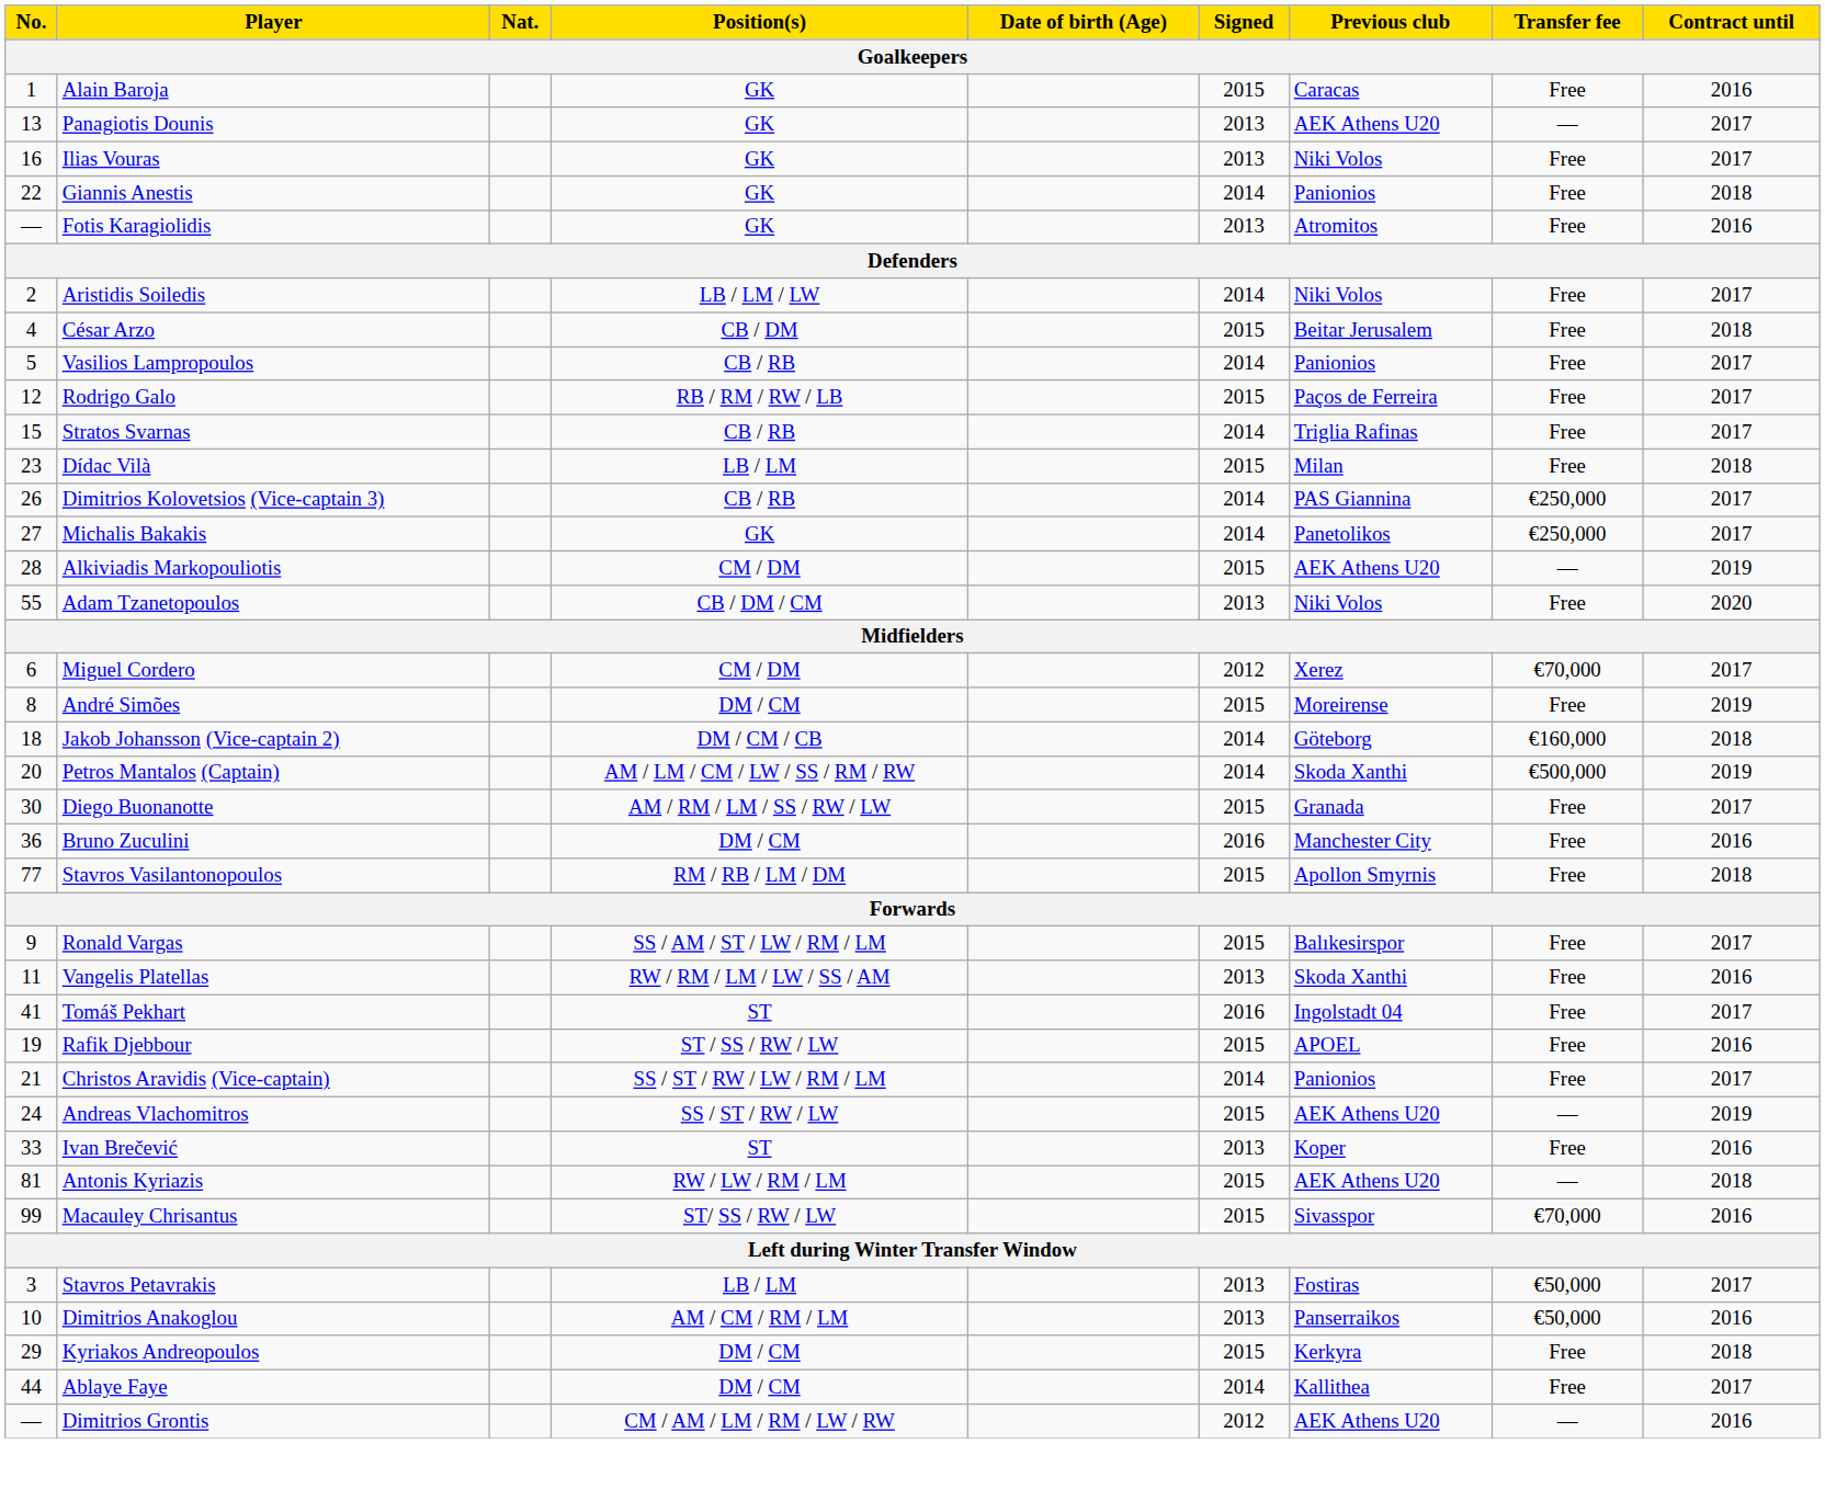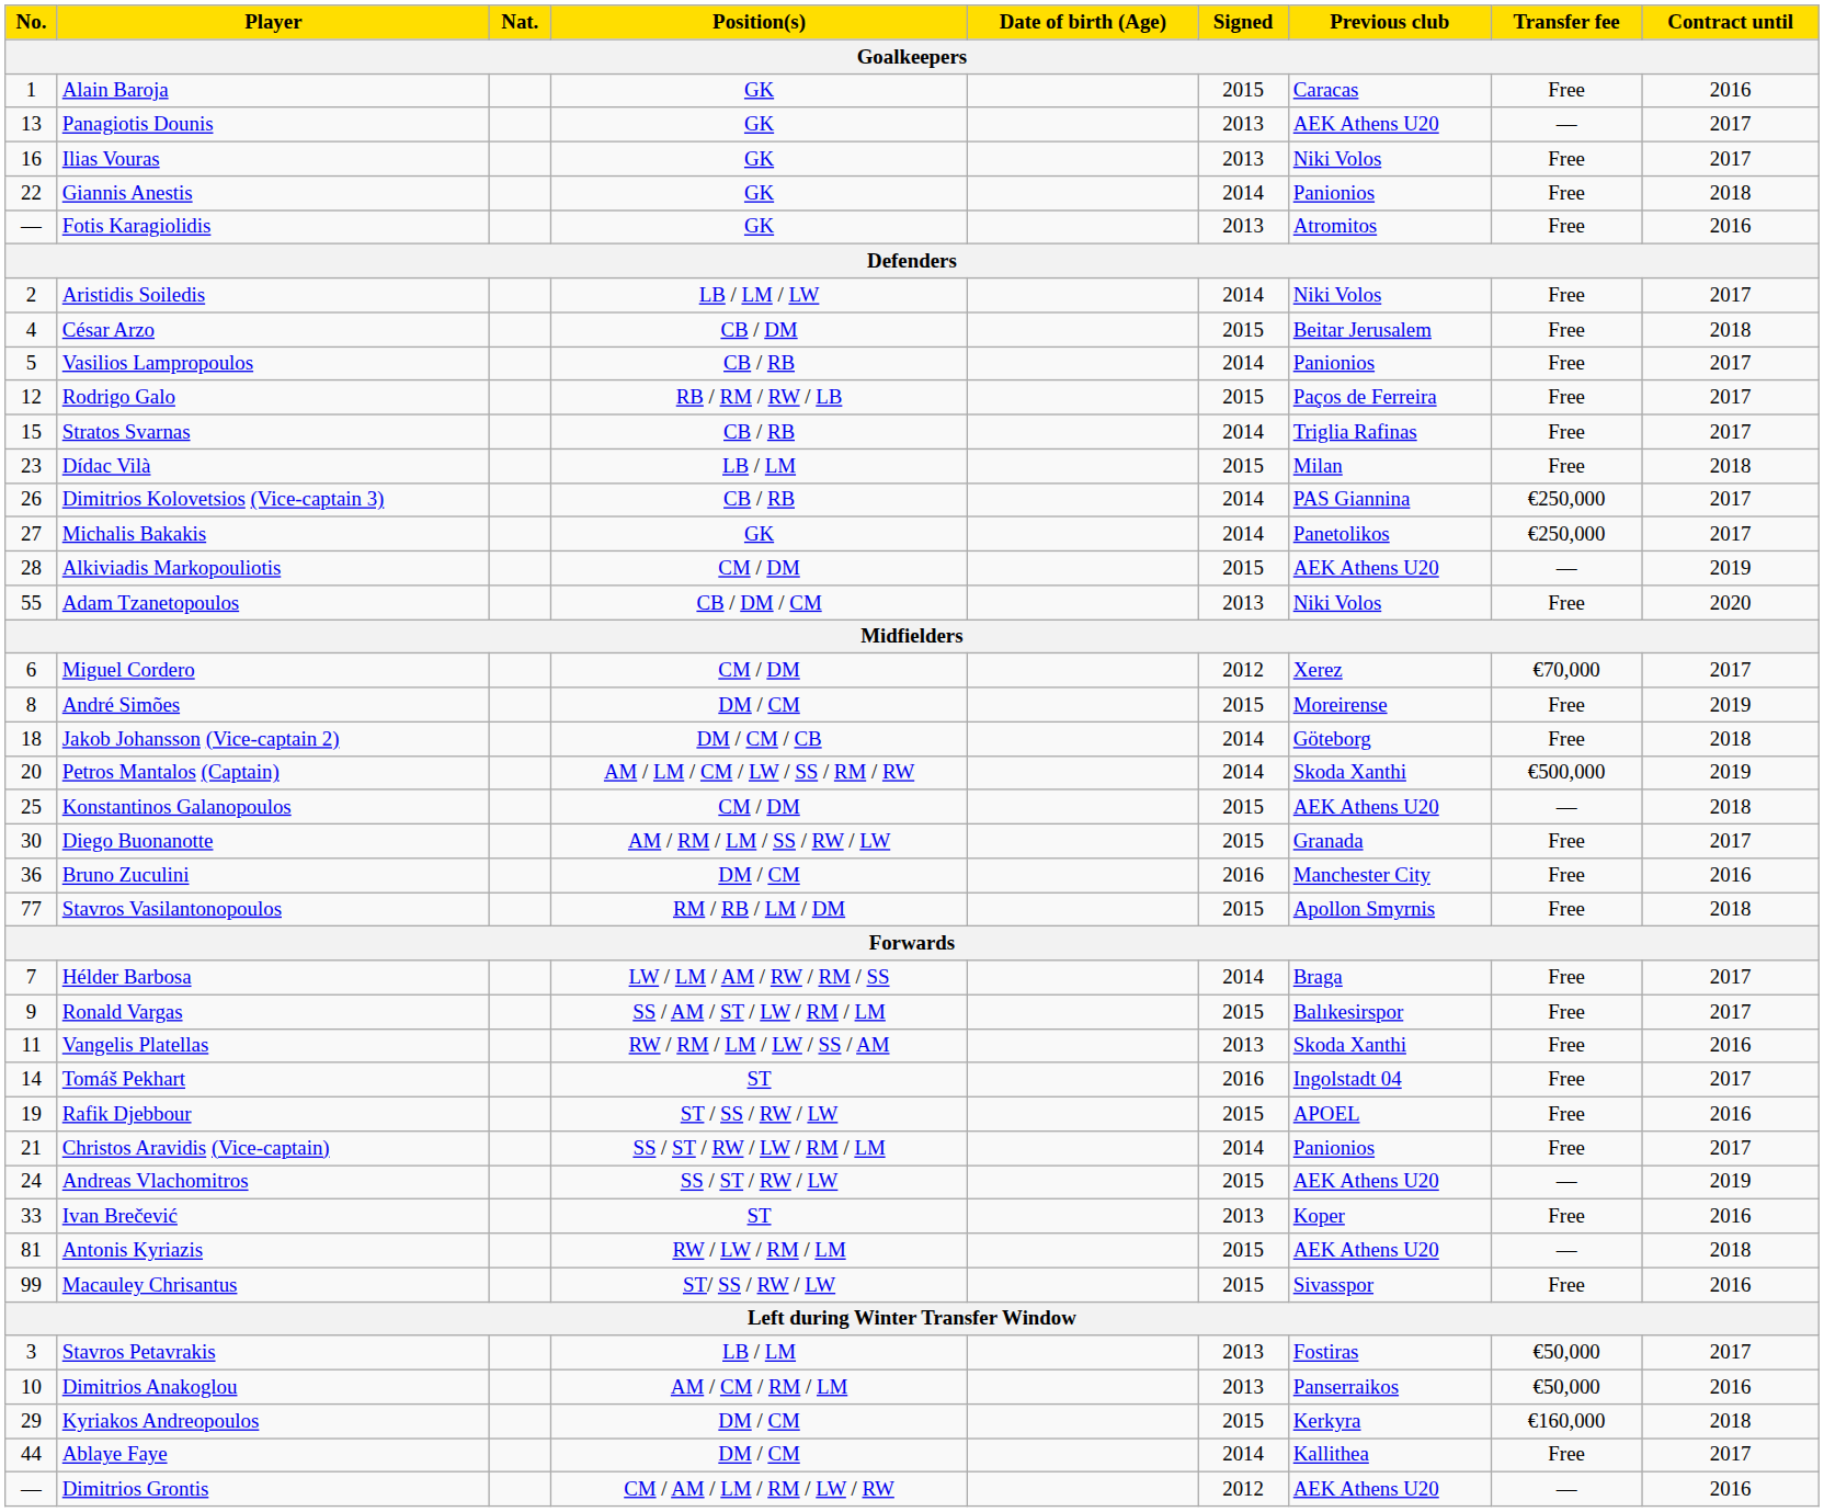Jakob Johansson (Vice-captain 2) | Transfer fee: €160,000 -> Free
+ row: 25 | Konstantinos Galanopoulos | CM / DM | 2015 | AEK Athens U20 | — | 2018
+ row: 7 | Hélder Barbosa | LW / LM / AM / RW / RM / SS | 2014 | Braga | Free | 2017
Tomáš Pekhart | No.: 41 -> 14
Macauley Chrisantus | Transfer fee: €70,000 -> Free
Kyriakos Andreopoulos | Transfer fee: Free -> €160,000
